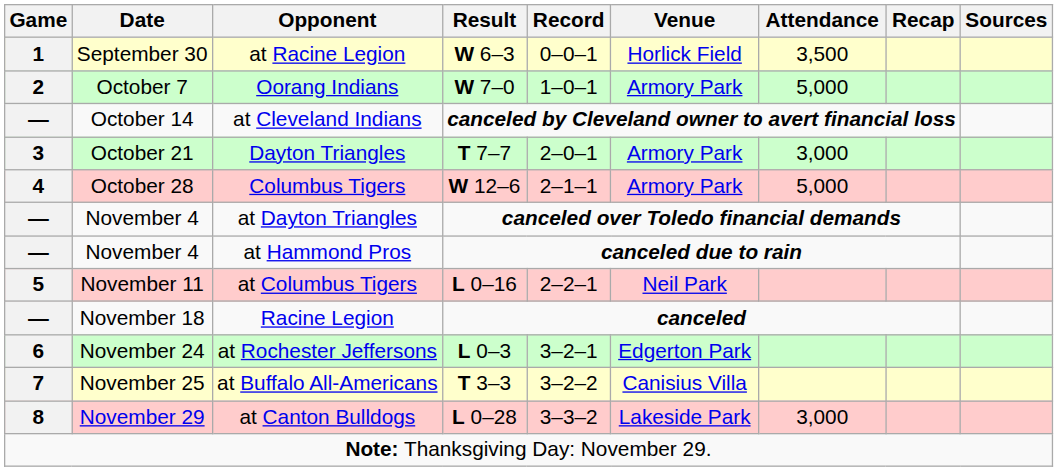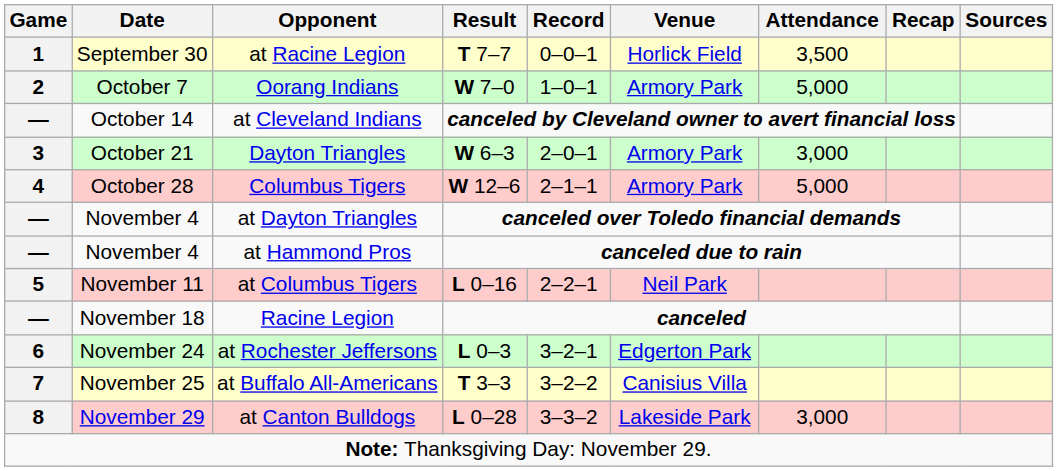at Racine Legion | Result: W 6–3 -> T 7–7
Dayton Triangles | Result: T 7–7 -> W 6–3
